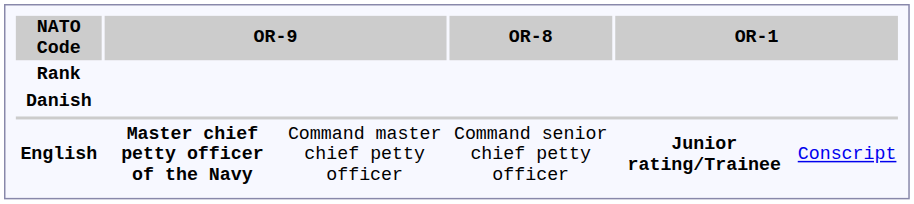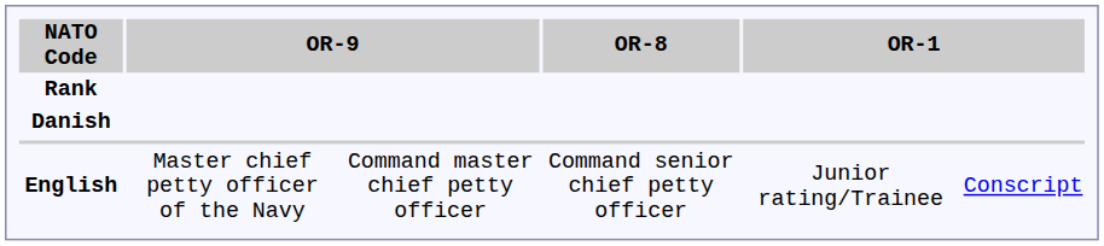English | column 2: bold -> normal
English | column 5: bold -> normal
